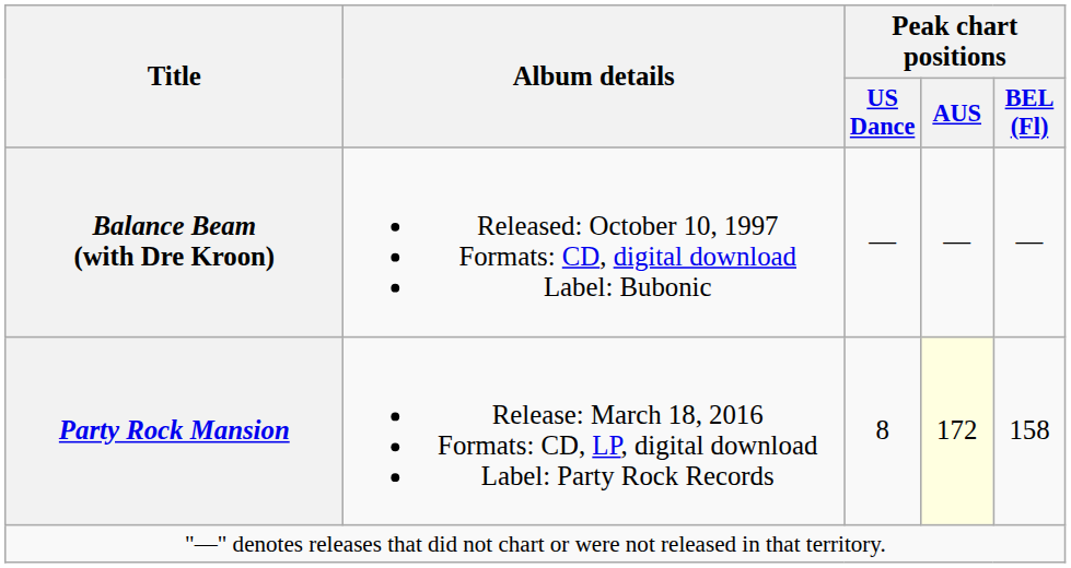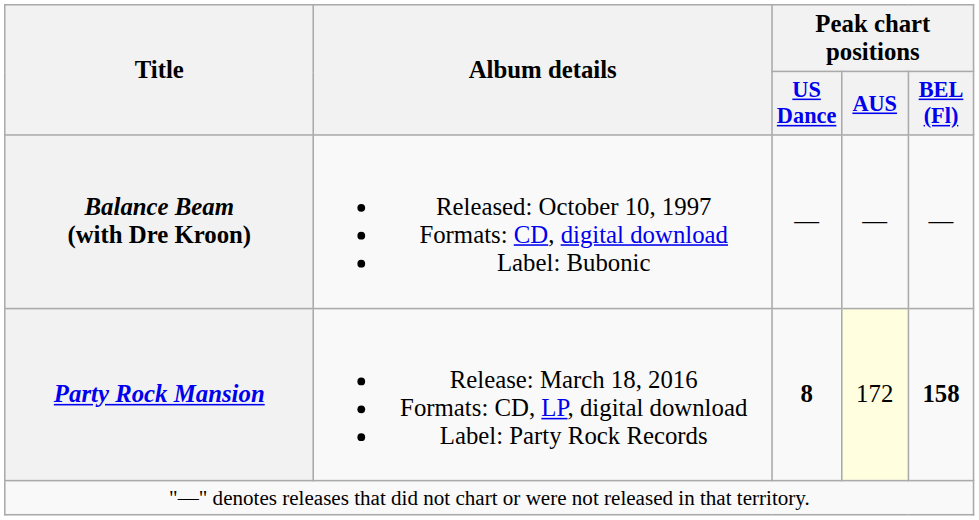Party Rock Mansion | Peak chart positions / US Dance: normal -> bold
Party Rock Mansion | Peak chart positions / BEL (Fl): normal -> bold
